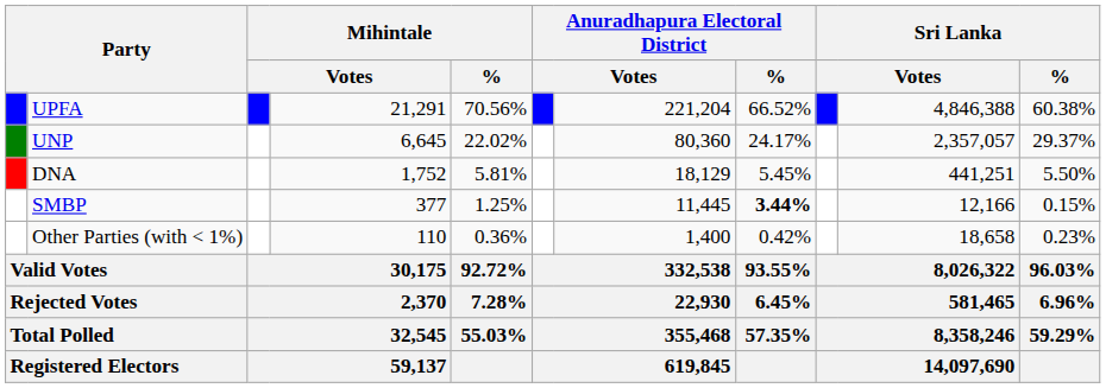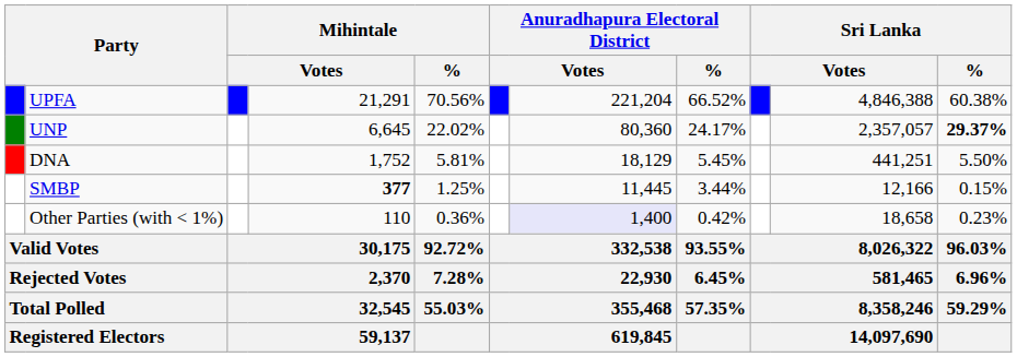UNP | Sri Lanka / %: normal -> bold
SMBP | column 4: normal -> bold
SMBP | Anuradhapura Electoral District / %: bold -> normal
Other Parties (with < 1%) | column 7: no background -> lavender background
